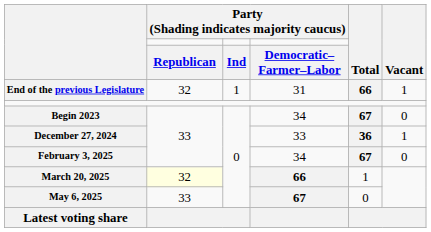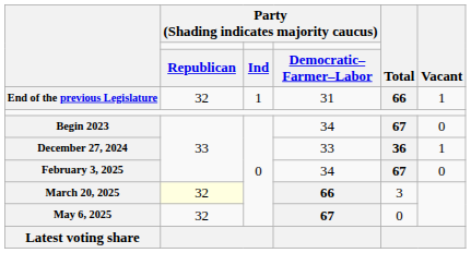March 20, 2025 | Total: 1 -> 3
May 6, 2025 | column 2: 33 -> 32
